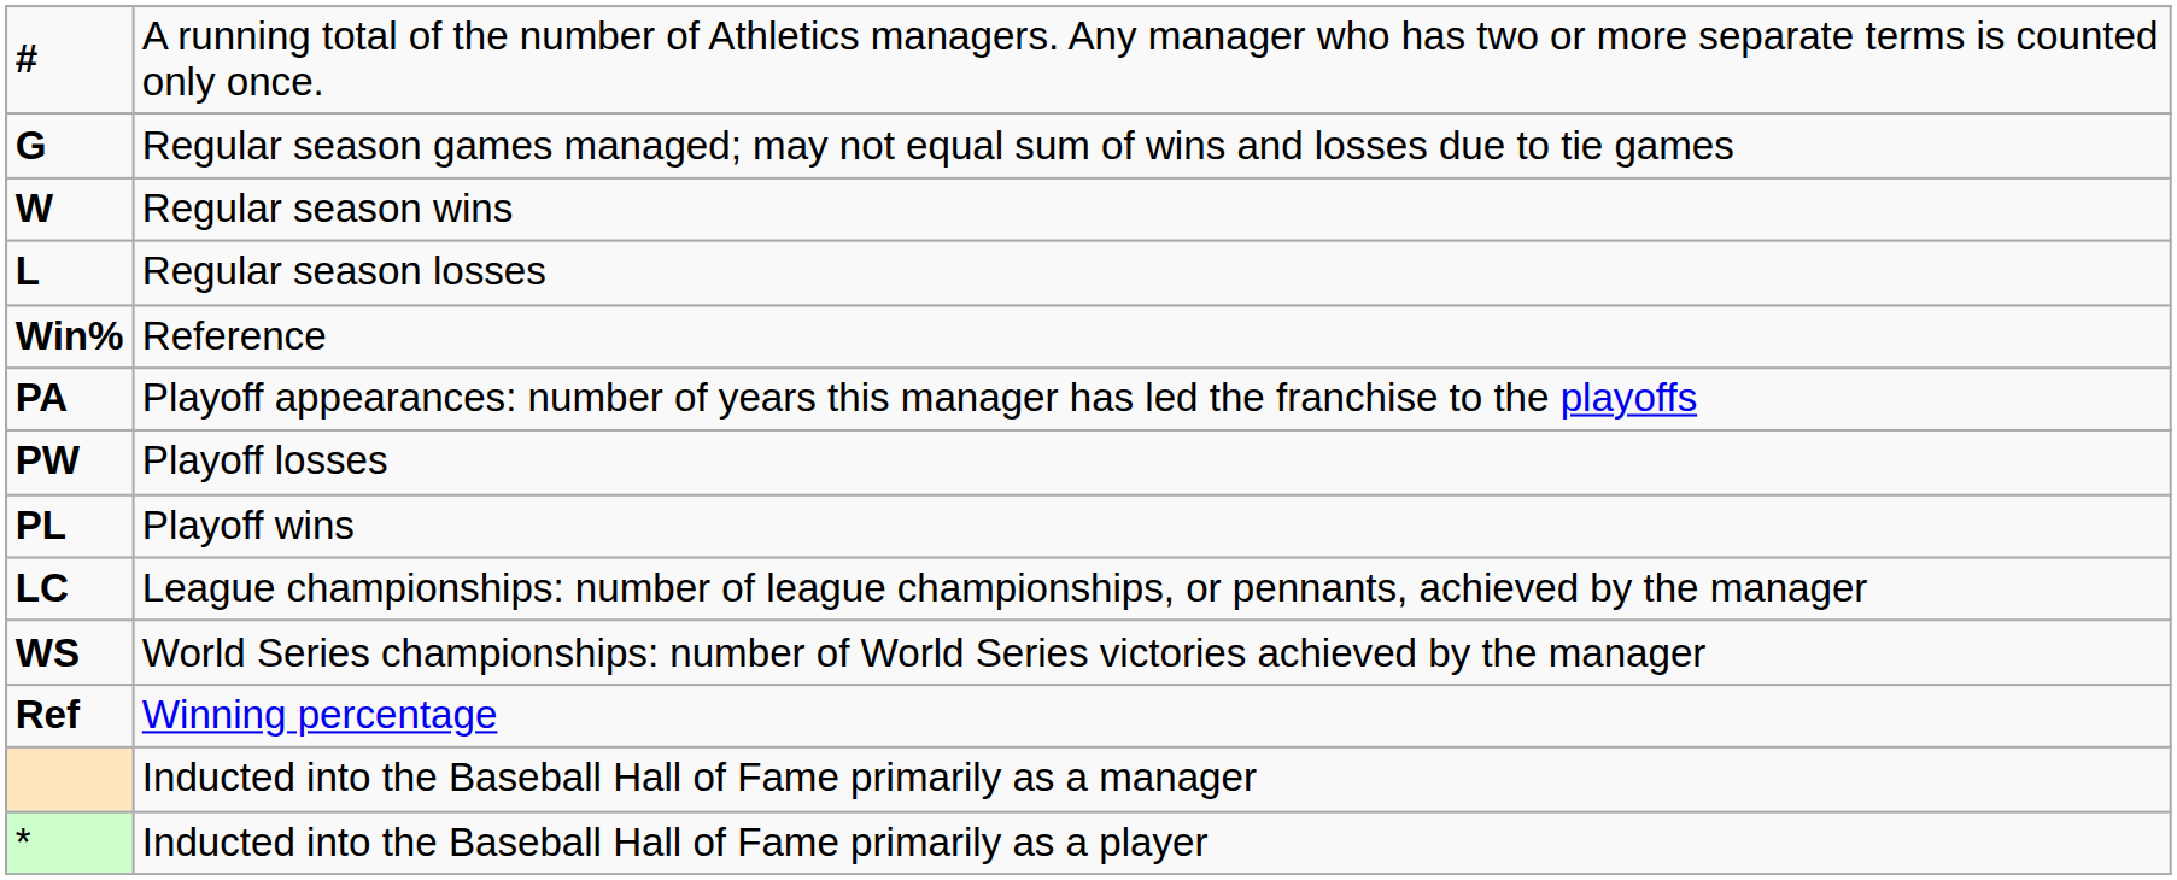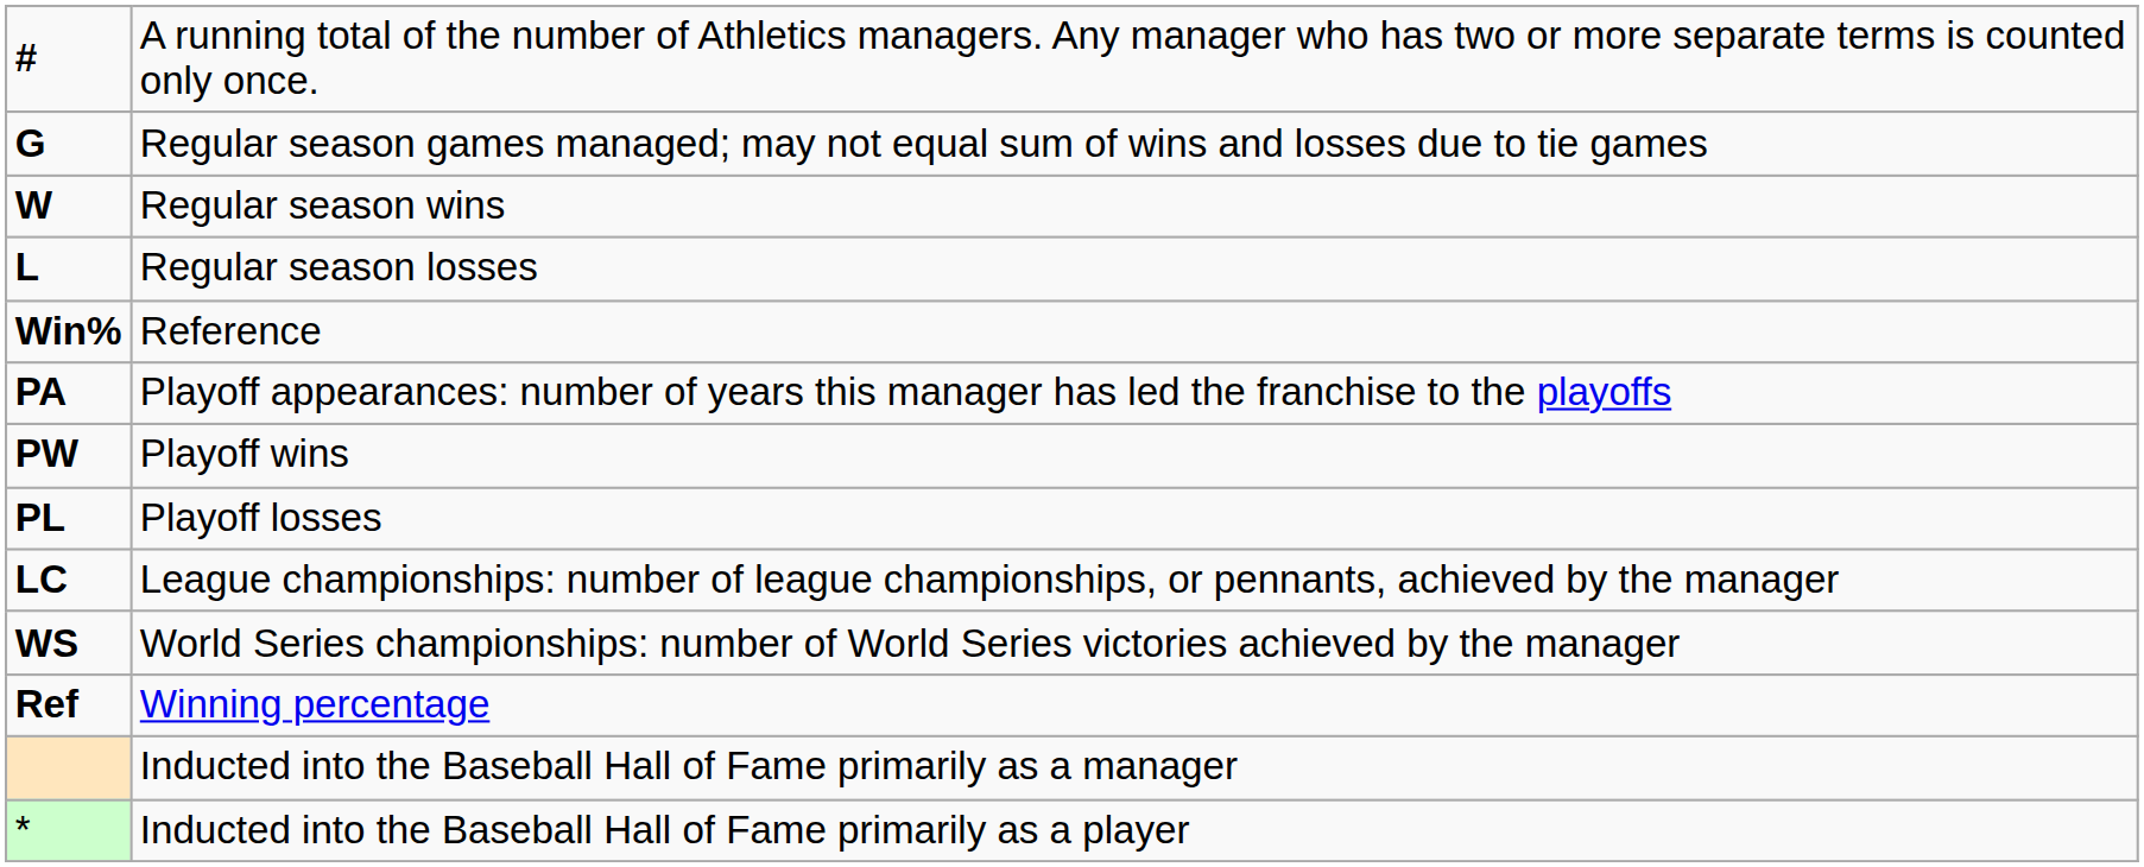row 7 | column 2: Playoff losses -> Playoff wins
row 8 | column 2: Playoff wins -> Playoff losses
